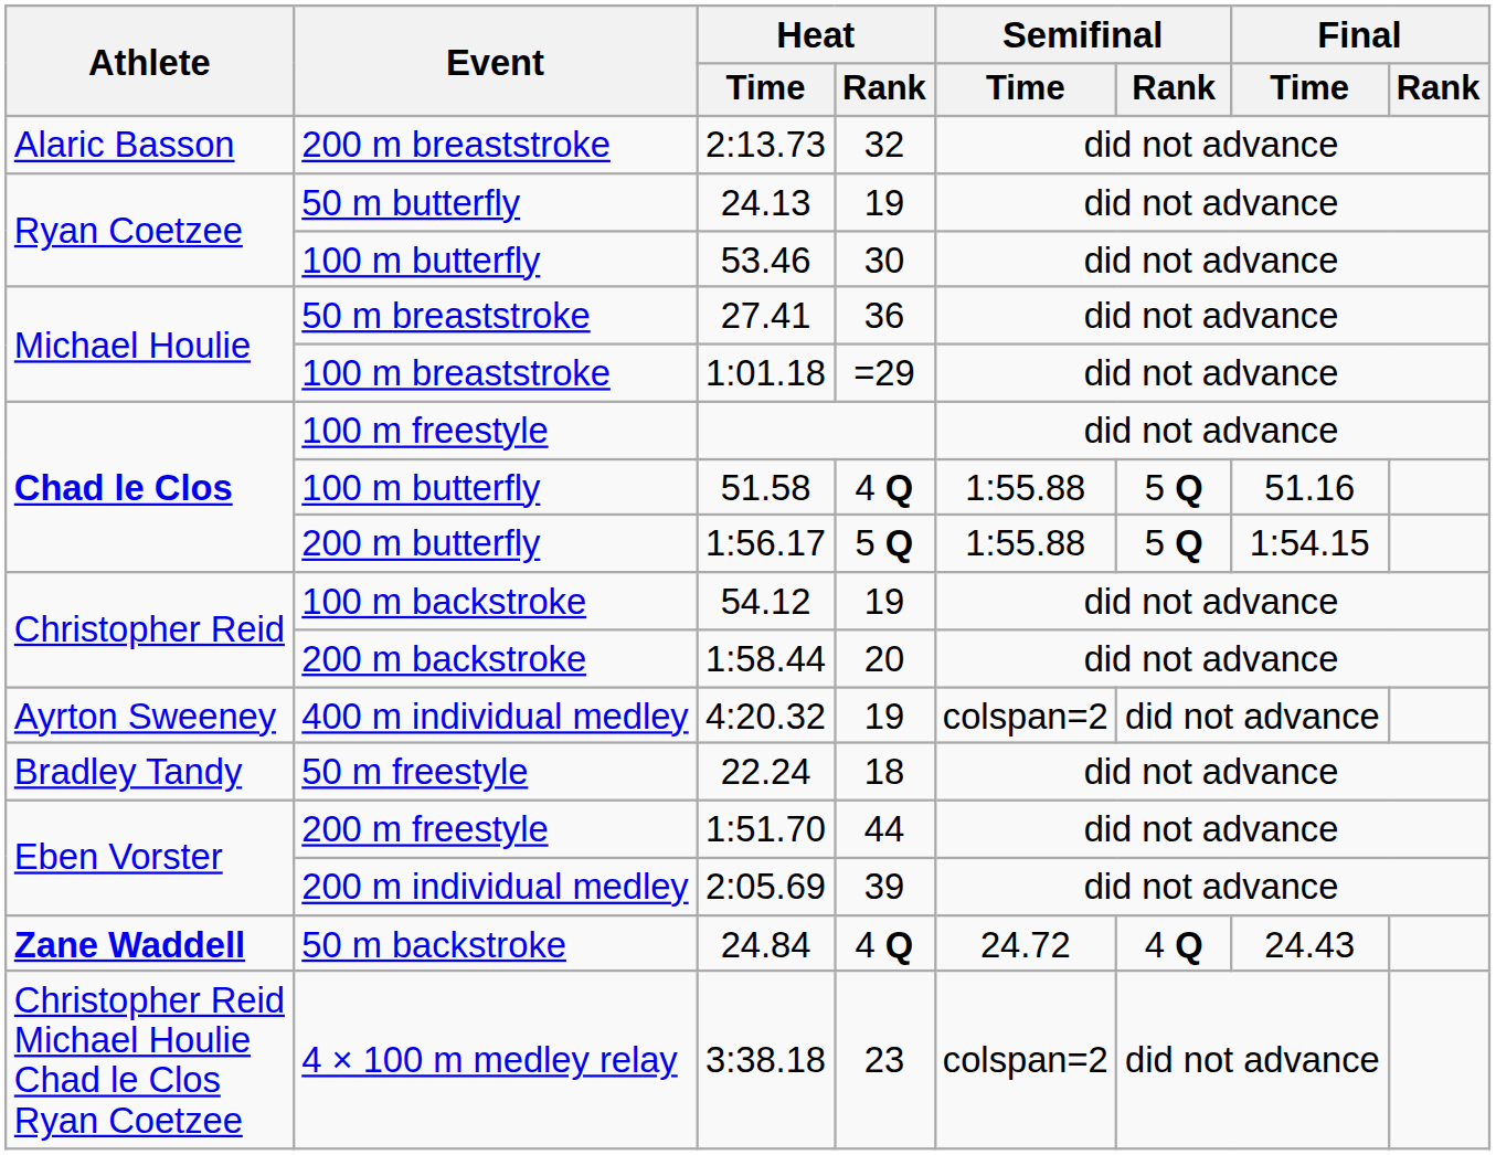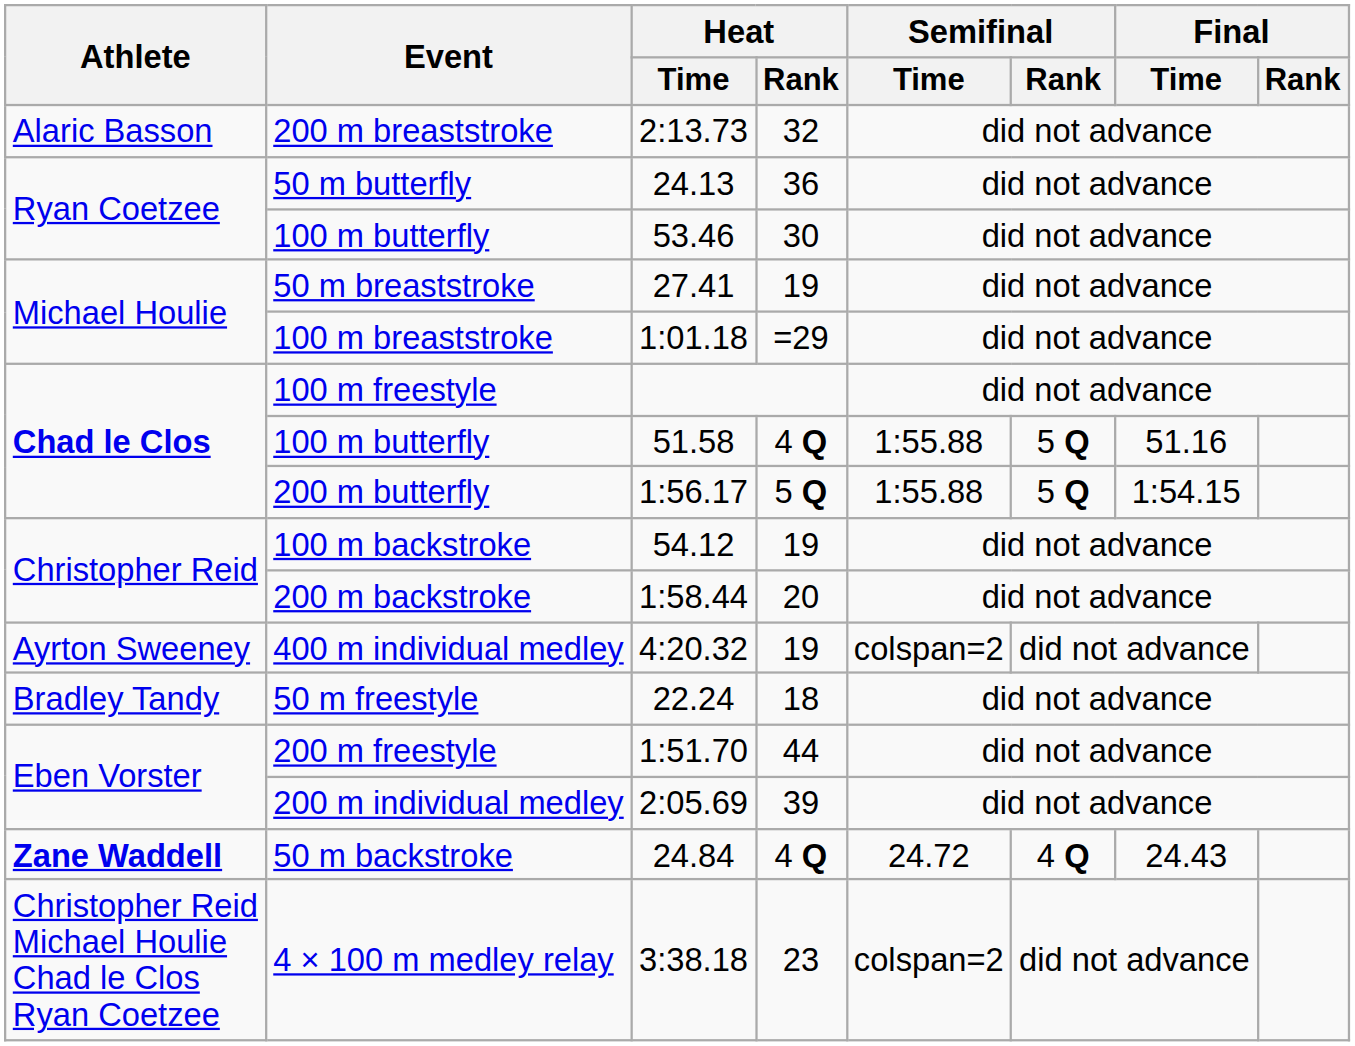50 m butterfly | Heat / Rank: 19 -> 36
50 m breaststroke | Heat / Rank: 36 -> 19
